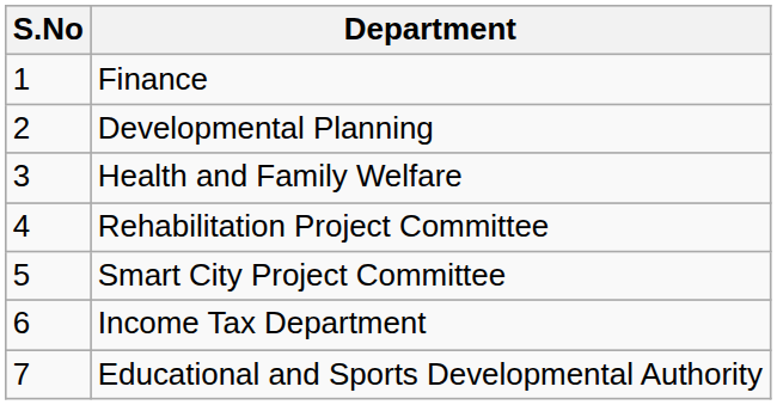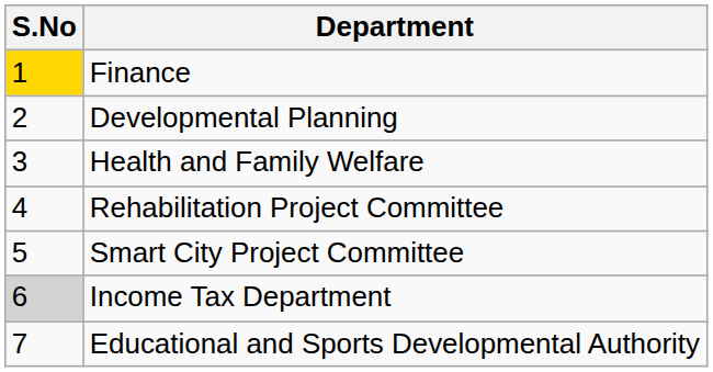Finance | S.No: no background -> gold background
Income Tax Department | S.No: no background -> lightgrey background
